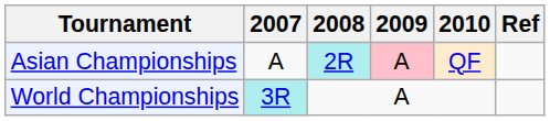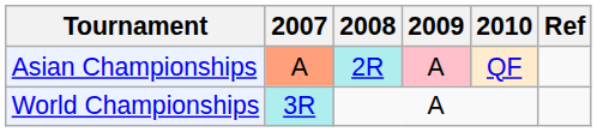Asian Championships | 2007: no background -> lightsalmon background
